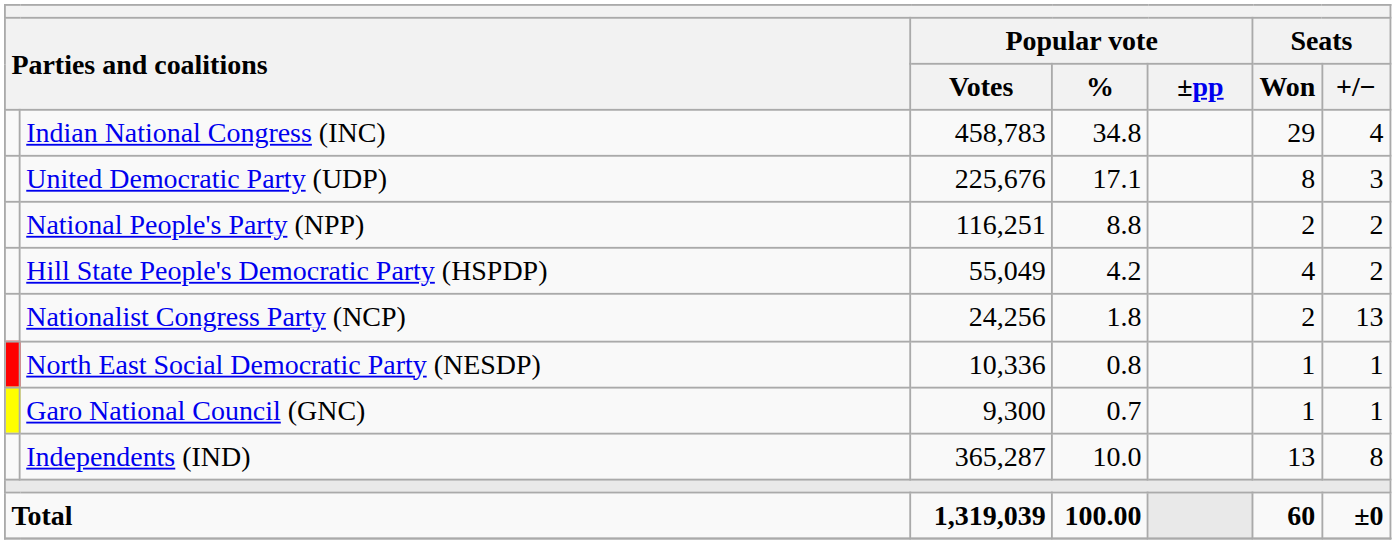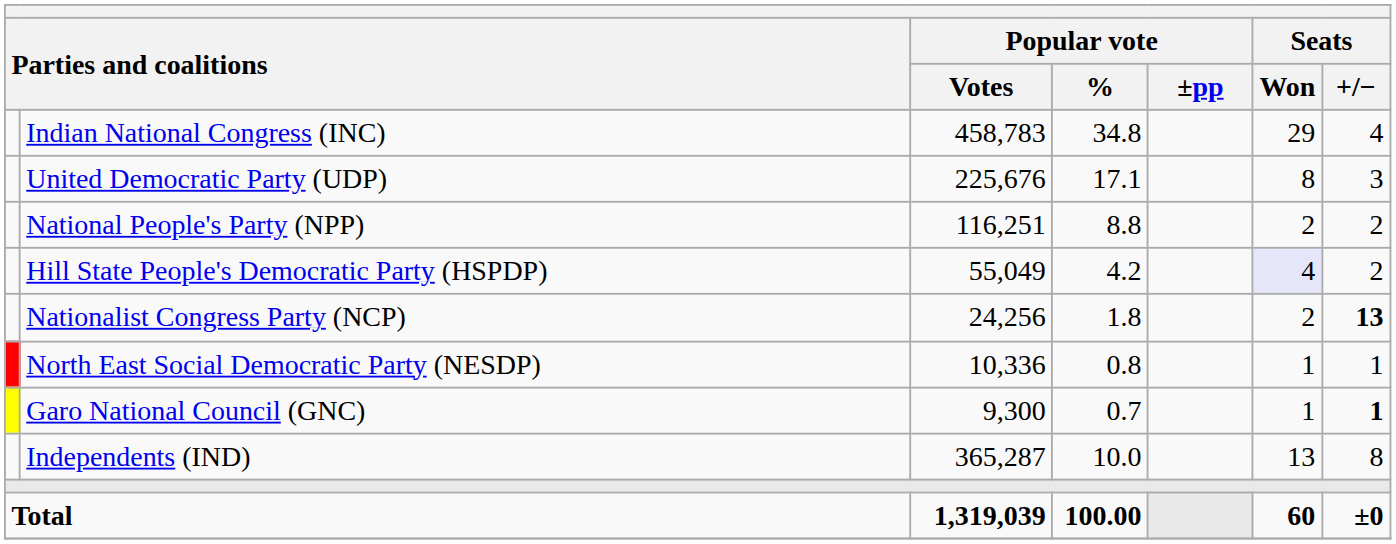Hill State People's Democratic Party (HSPDP) | Seats / Won: no background -> lavender background
Nationalist Congress Party (NCP) | Seats / +/−: normal -> bold
Garo National Council (GNC) | Seats / +/−: normal -> bold
